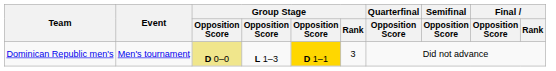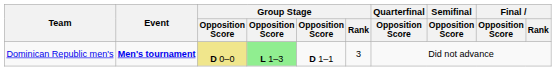Dominican Republic men's | Event: normal -> bold
Dominican Republic men's | column 4: no background -> lightgreen background
Dominican Republic men's | column 5: gold background -> no background
